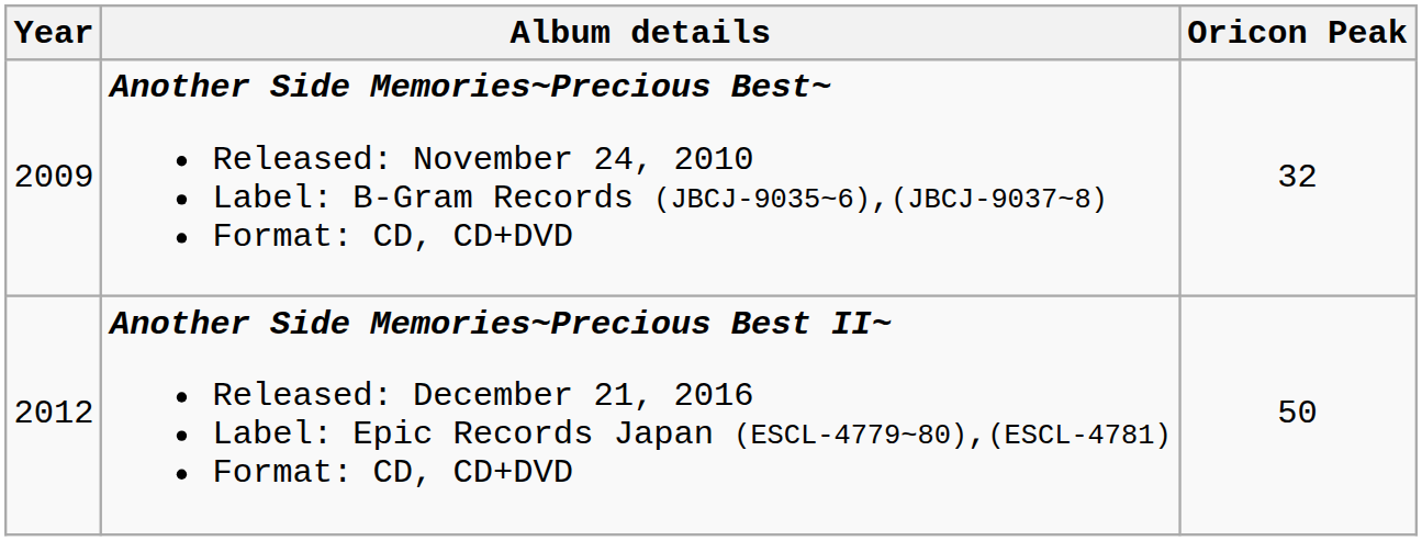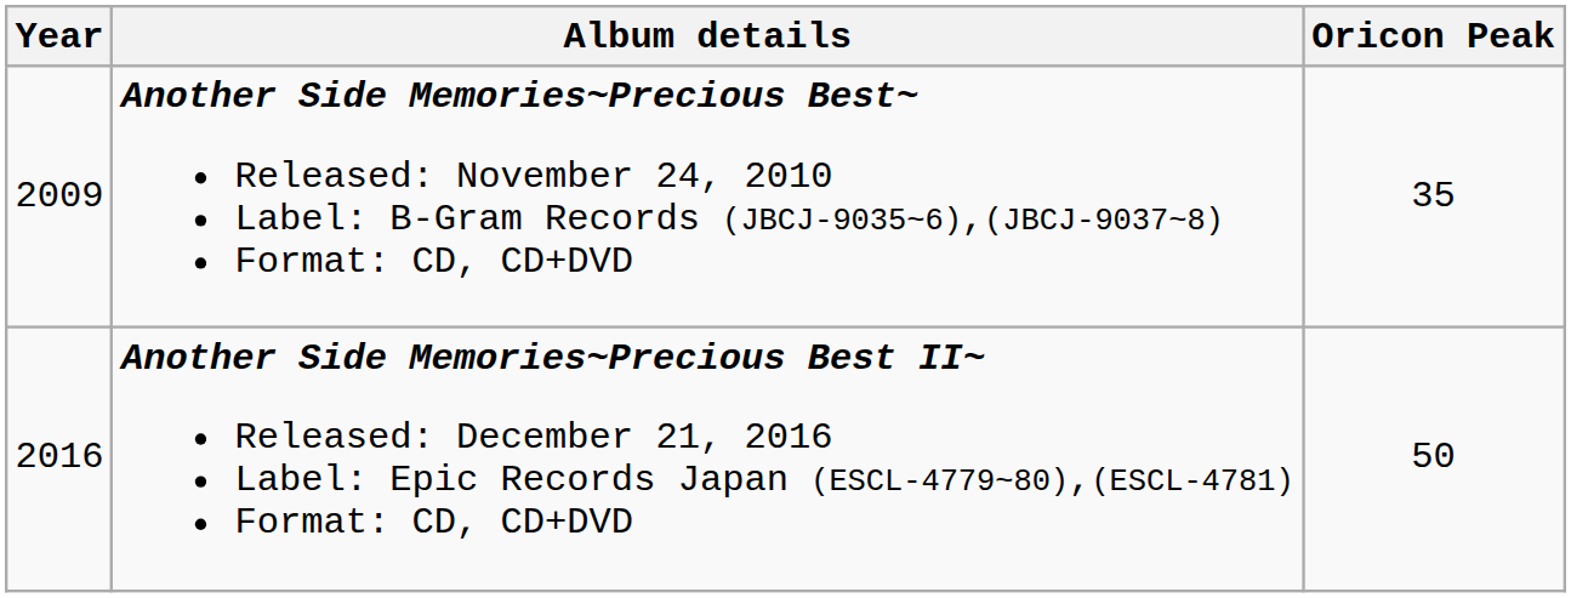row 2 | Oricon Peak: 32 -> 35
row 3 | Year: 2012 -> 2016
